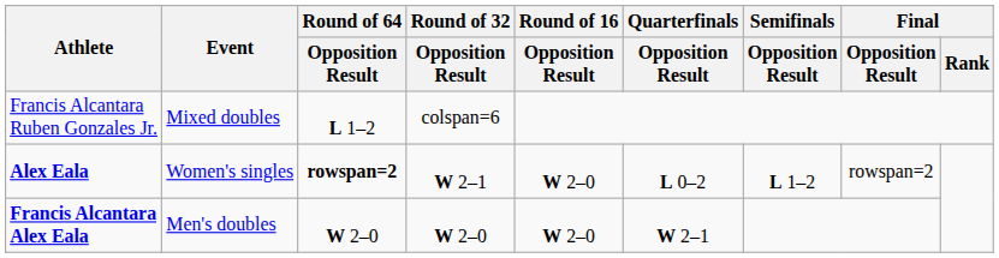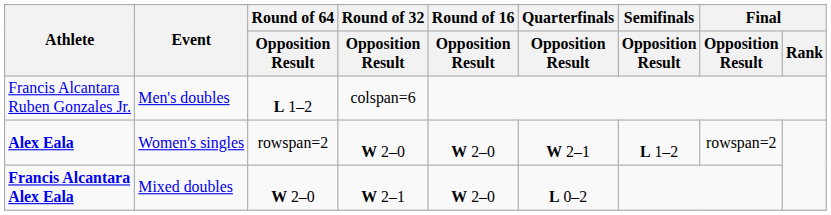Francis Alcantara Ruben Gonzales Jr. | Event: Mixed doubles -> Men's doubles
Alex Eala | Round of 64 / Opposition Result: bold -> normal
Alex Eala | Round of 32 / Opposition Result: W 2–1 -> W 2–0
Alex Eala | Quarterfinals / Opposition Result: L 0–2 -> W 2–1
Francis Alcantara Alex Eala | Event: Men's doubles -> Mixed doubles
Francis Alcantara Alex Eala | Round of 32 / Opposition Result: W 2–0 -> W 2–1
Francis Alcantara Alex Eala | Quarterfinals / Opposition Result: W 2–1 -> L 0–2
